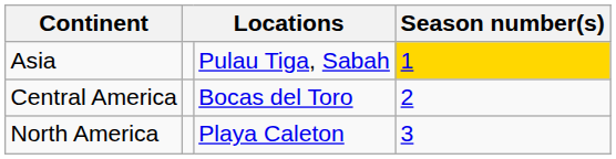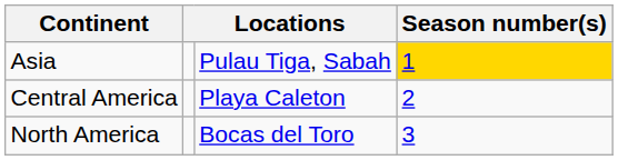Central America | column 3: Bocas del Toro -> Playa Caleton
North America | column 3: Playa Caleton -> Bocas del Toro
